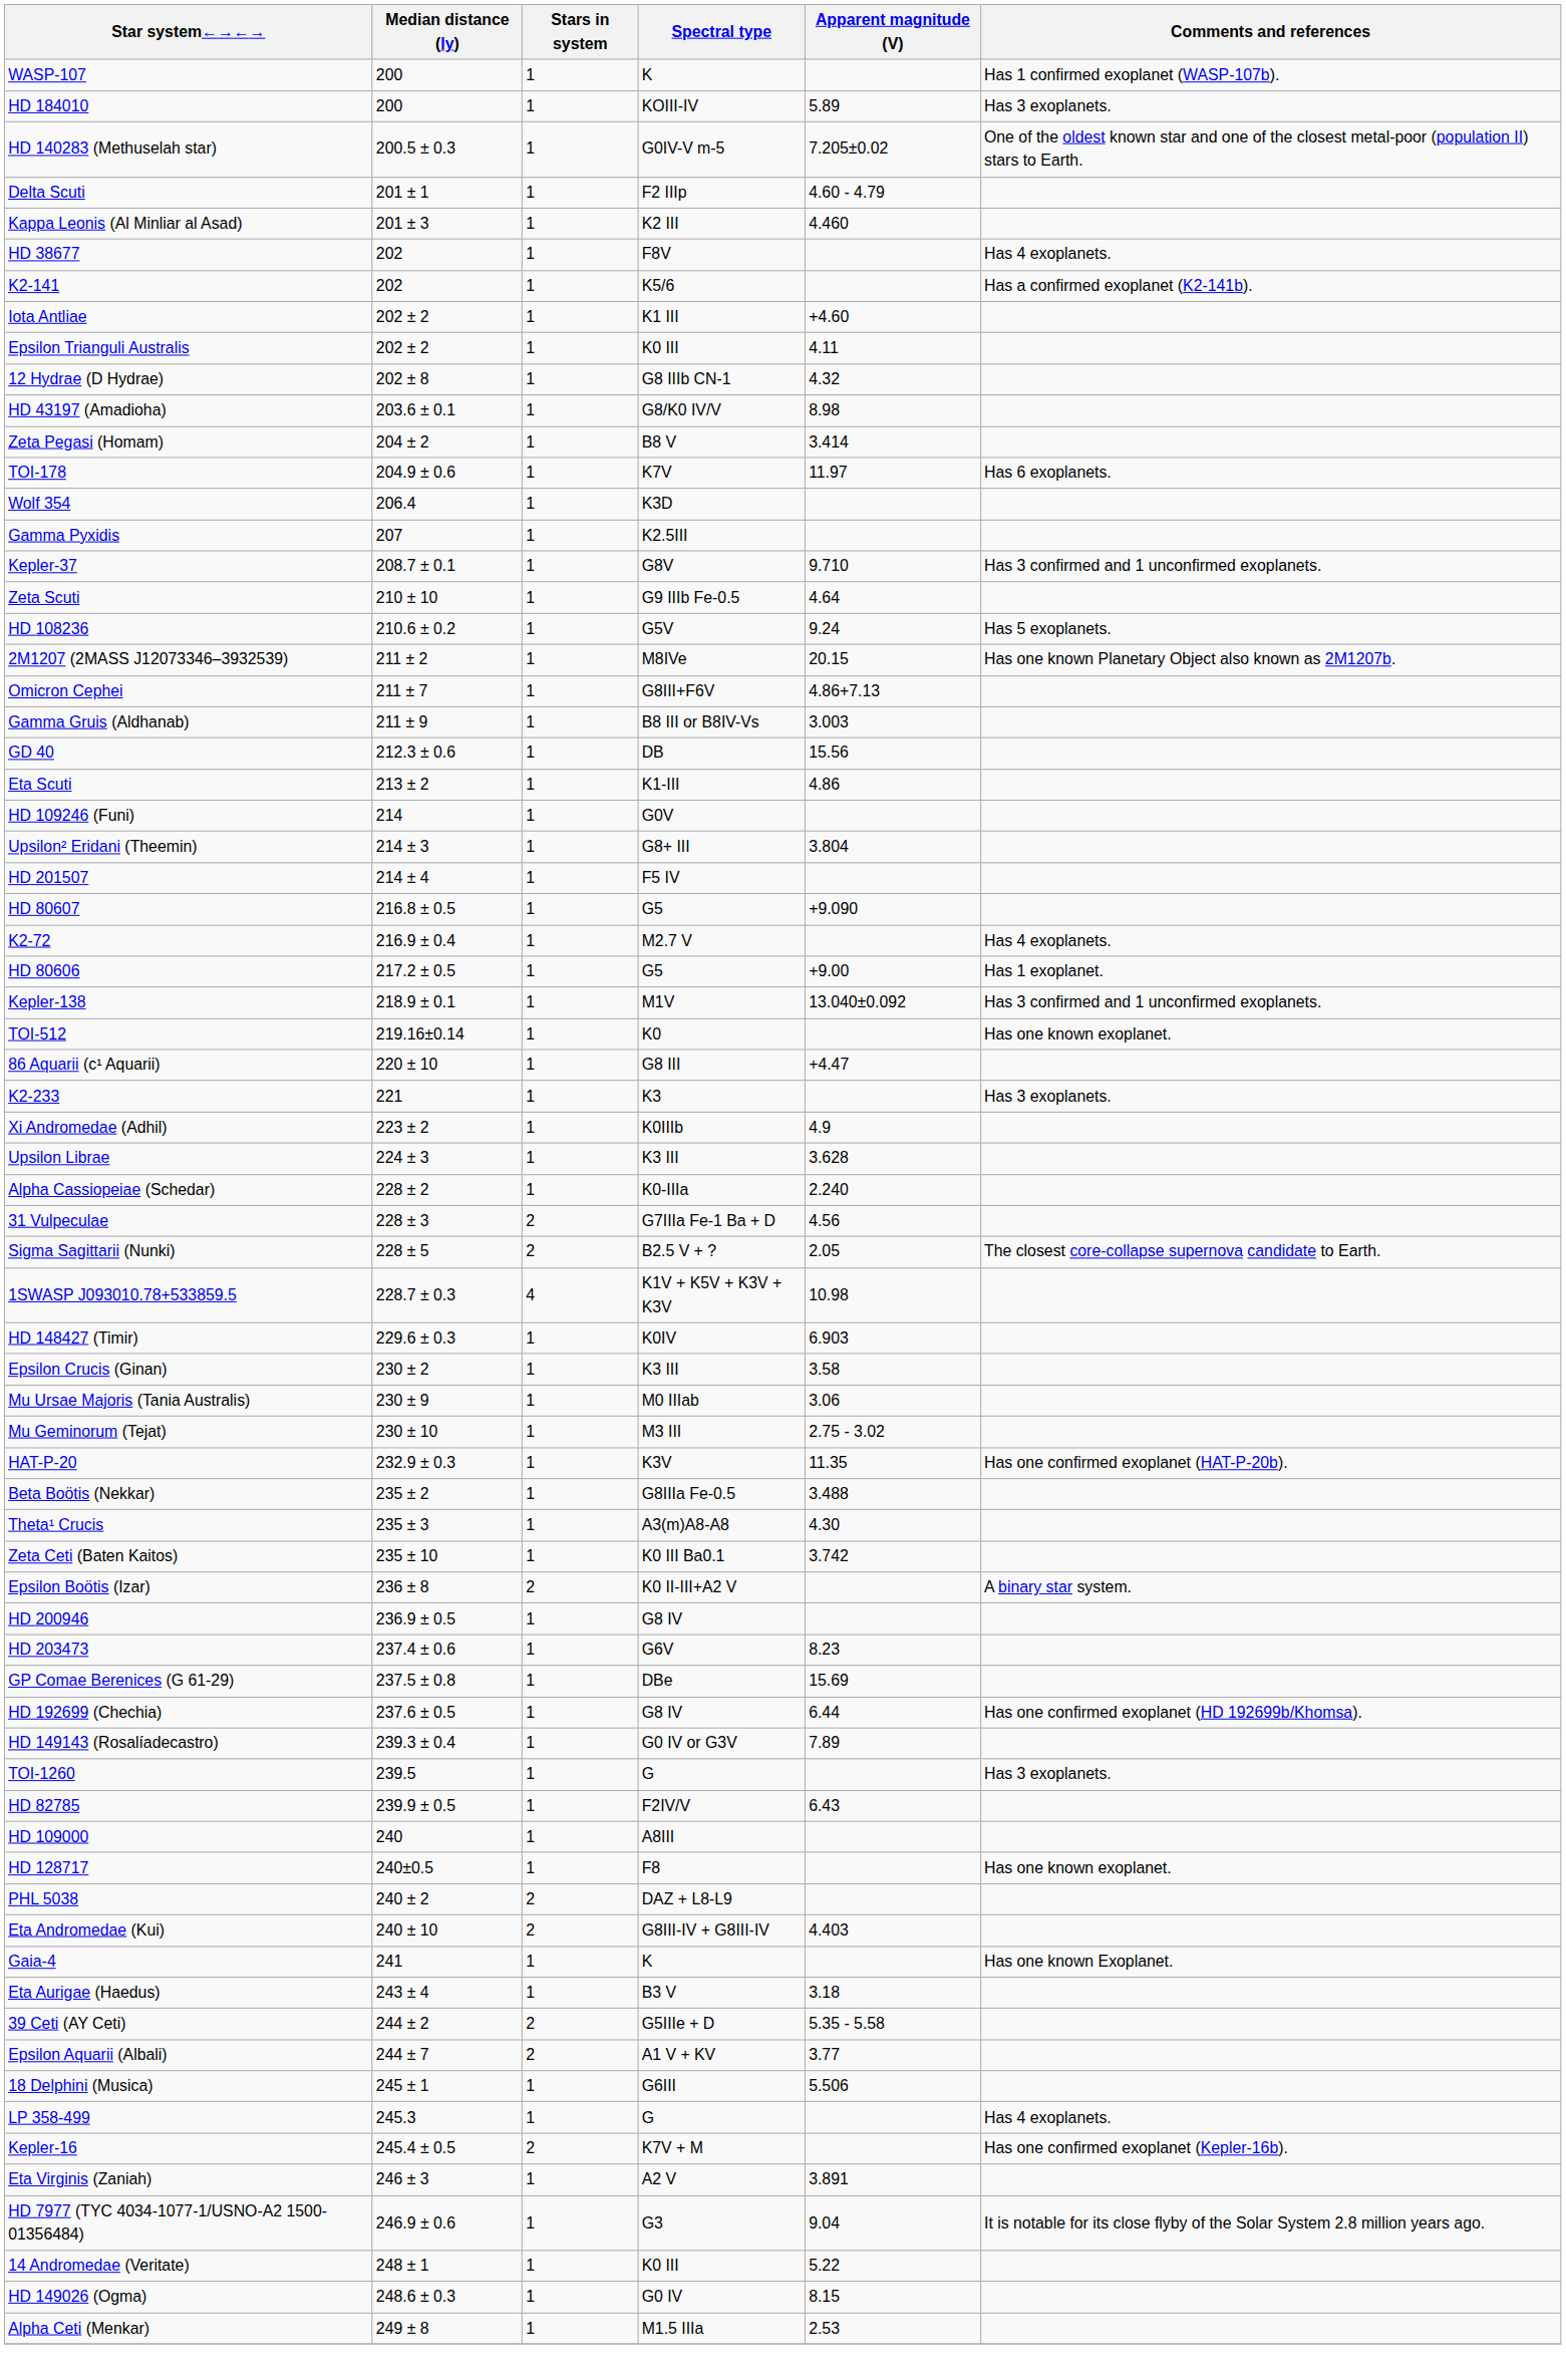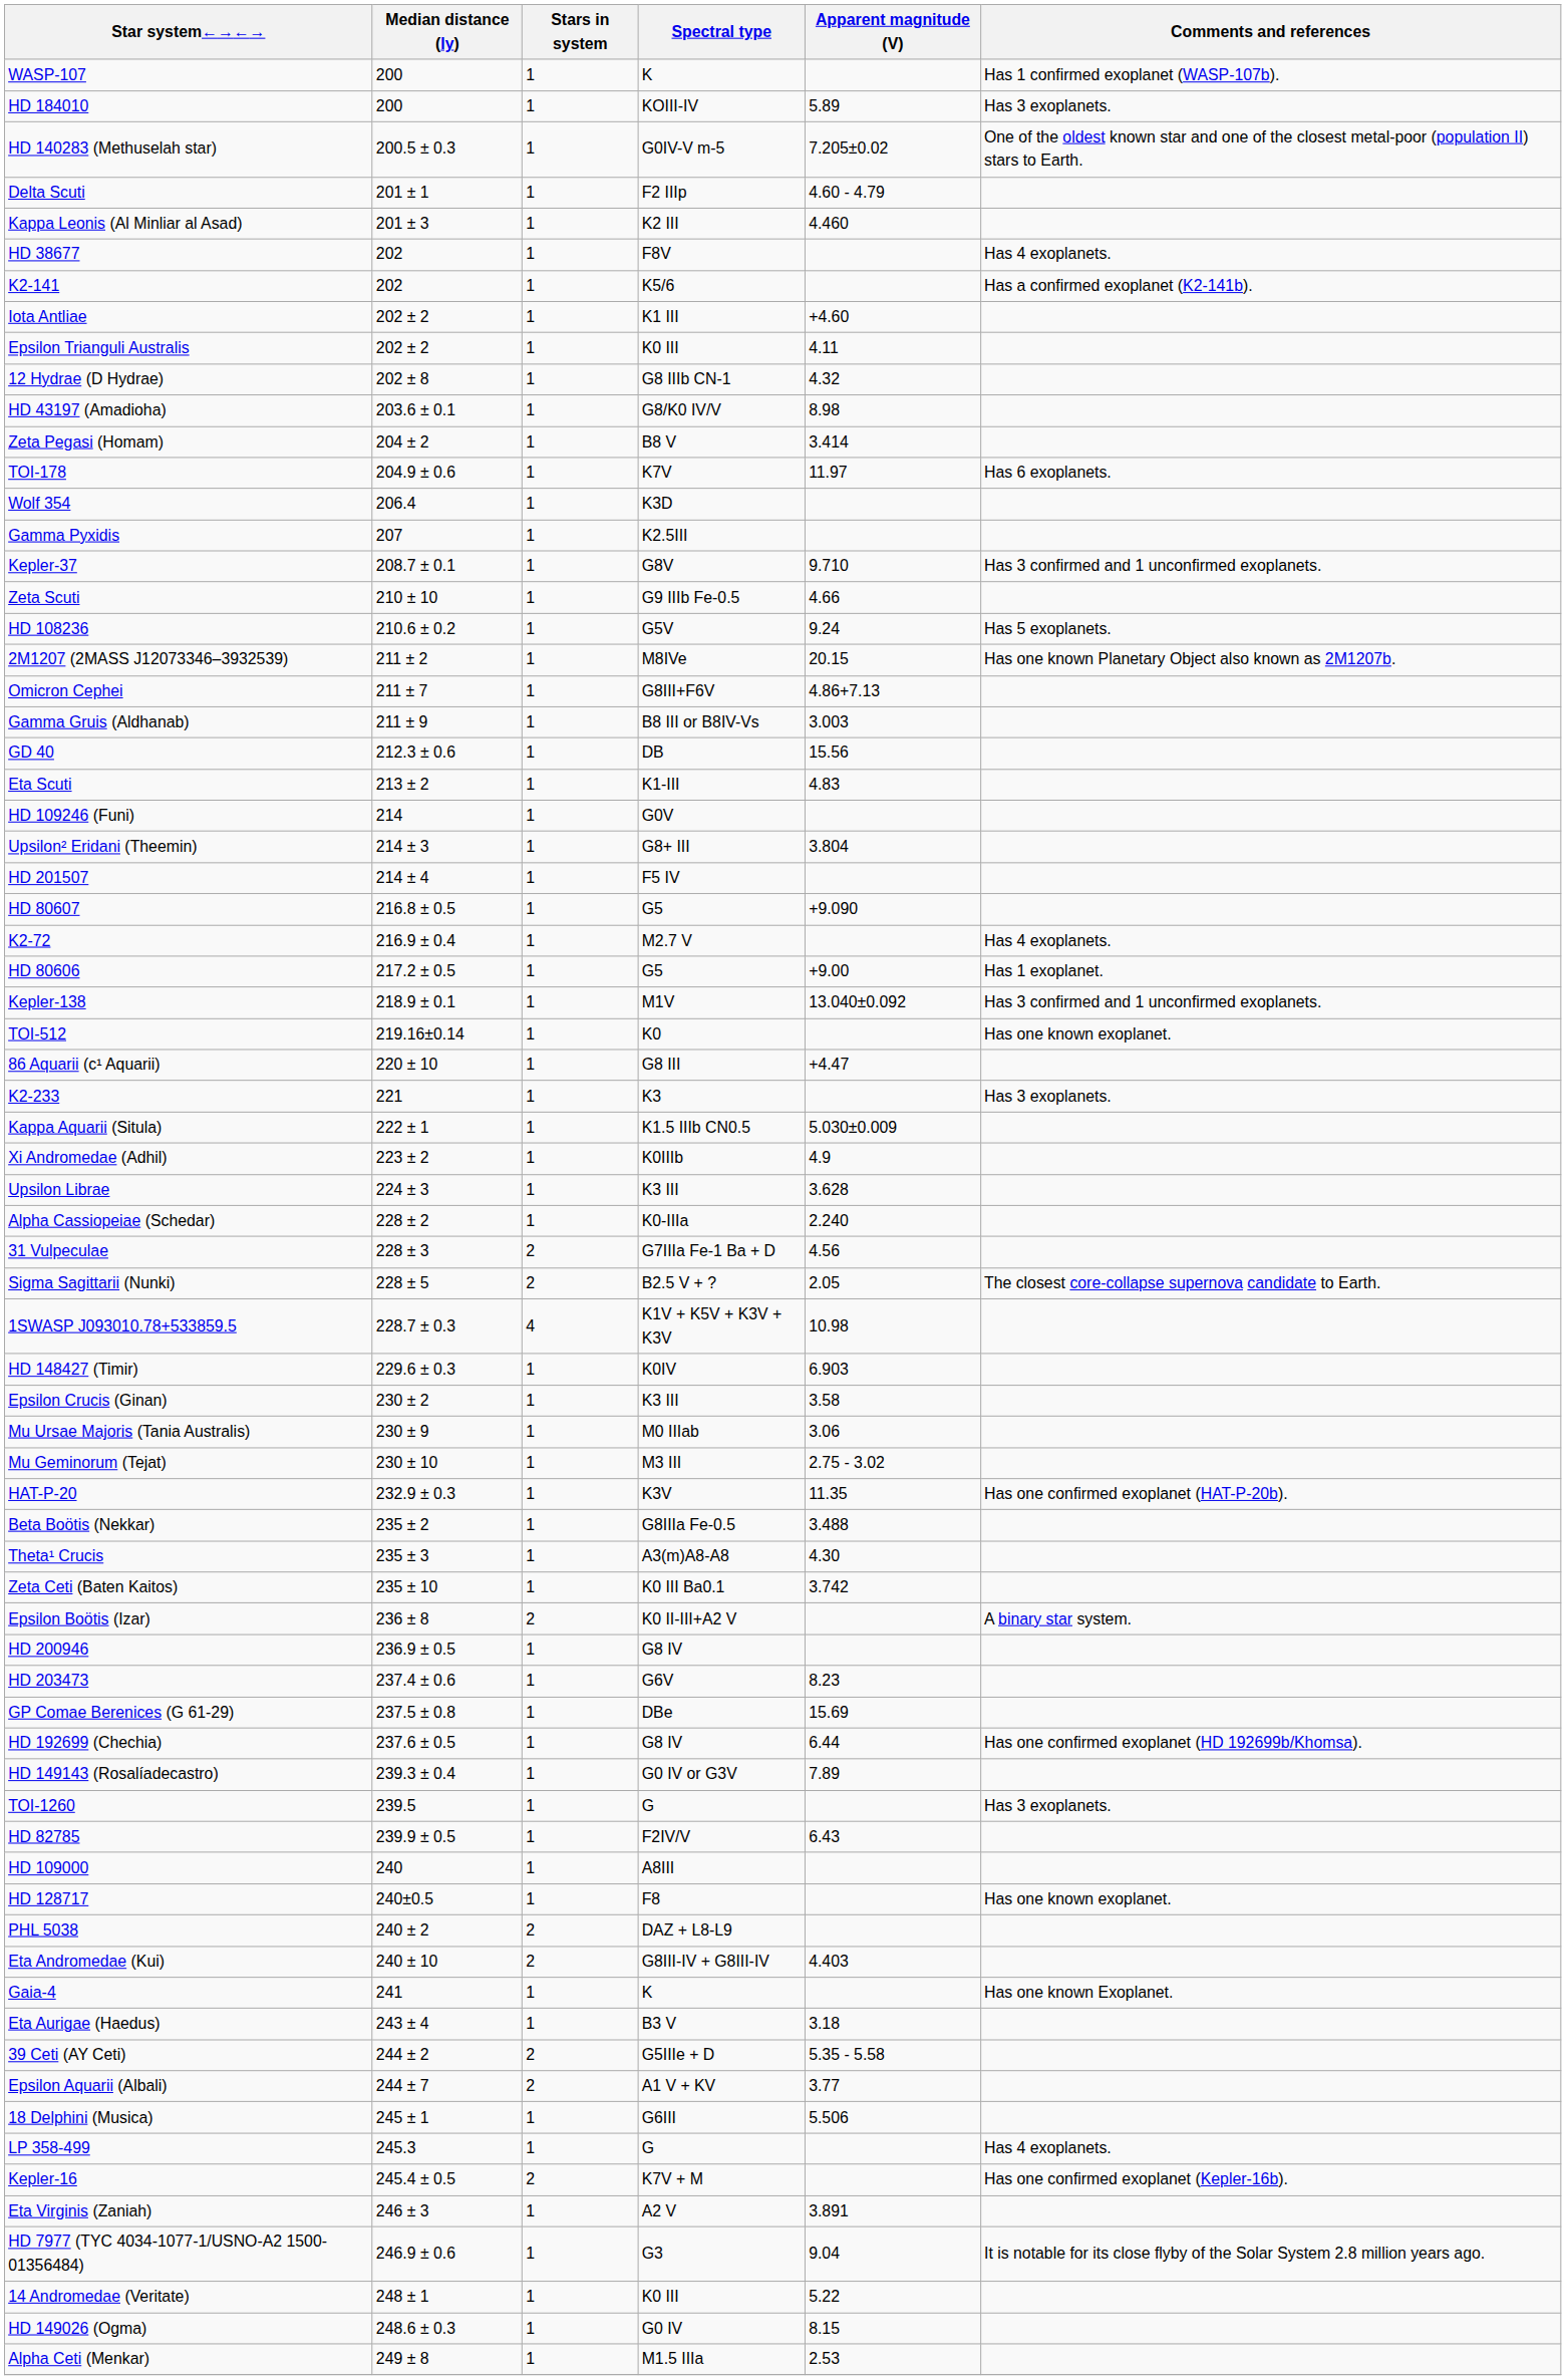Zeta Scuti | Apparent magnitude (V): 4.64 -> 4.66
Eta Scuti | Apparent magnitude (V): 4.86 -> 4.83
+ row: Kappa Aquarii (Situla) | 222 ± 1 | 1 | K1.5 IIIb CN0.5 | 5.030±0.009
